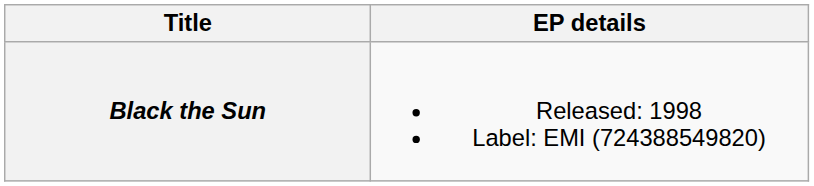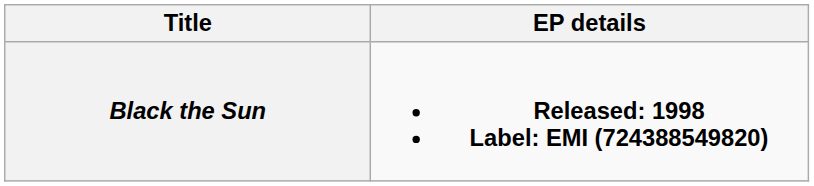Black the Sun | EP details: normal -> bold
